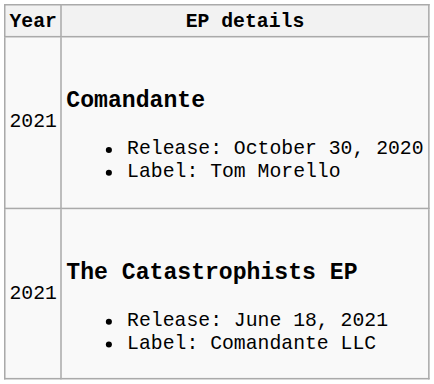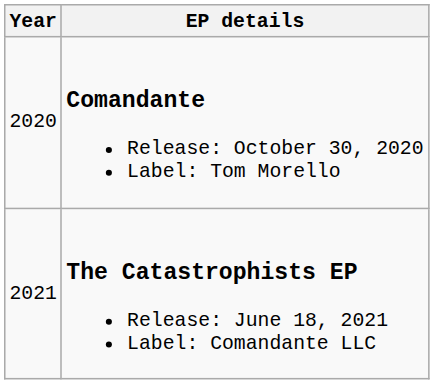Comandante Release: October 30, 2020 Label: Tom Morello | Year: 2021 -> 2020
